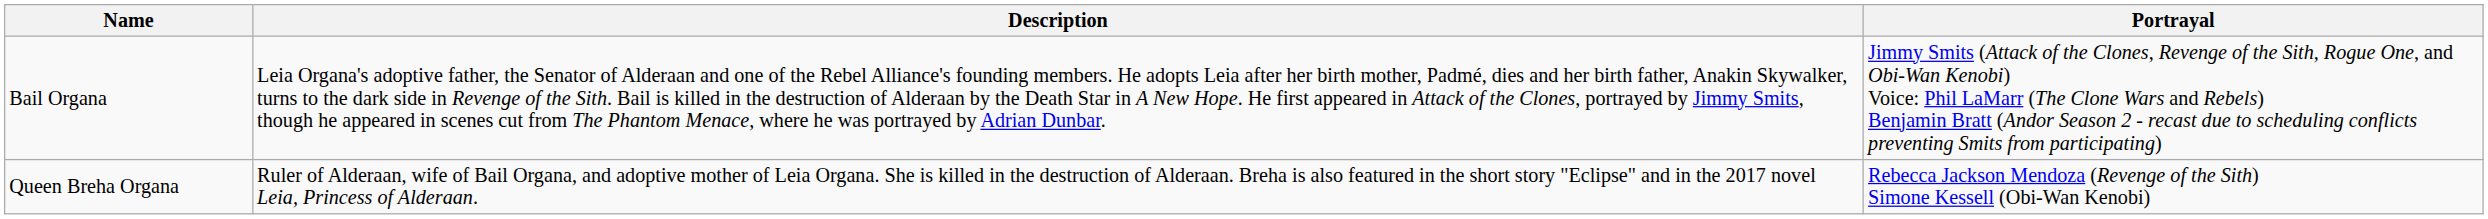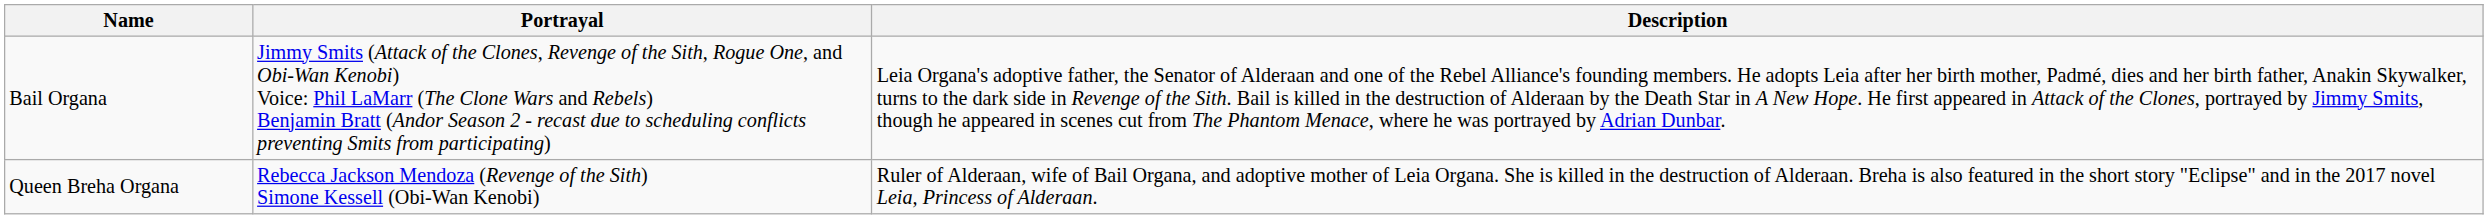columns swapped: Portrayal <-> Description
